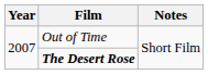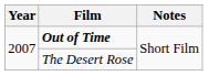Out of Time | Film: normal -> bold
The Desert Rose | Film: bold -> normal
